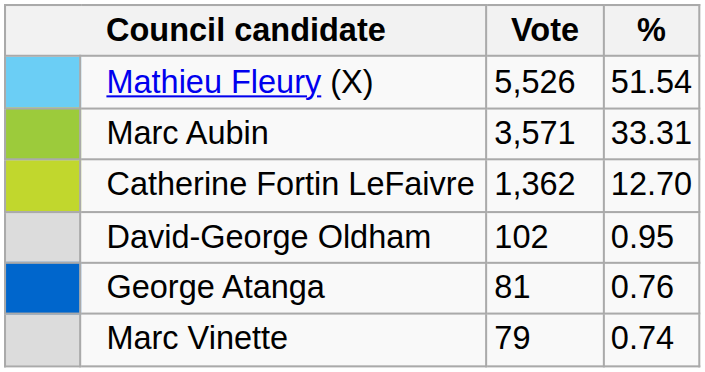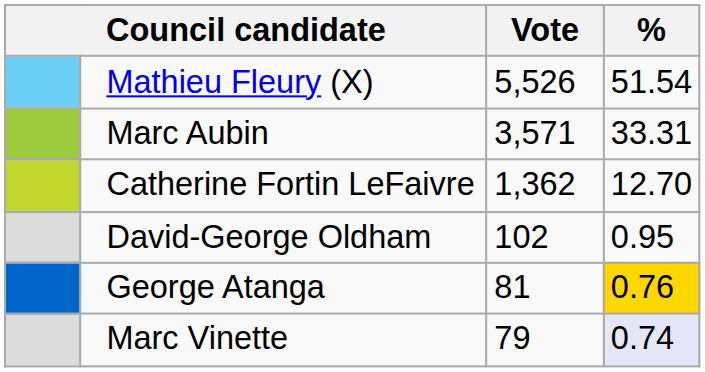George Atanga | %: no background -> gold background
Marc Vinette | %: no background -> lavender background
